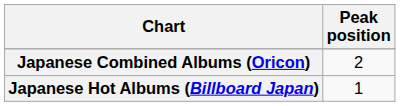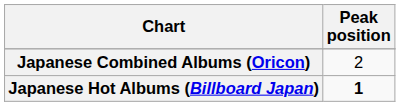Japanese Hot Albums (Billboard Japan) | Peak position: normal -> bold
